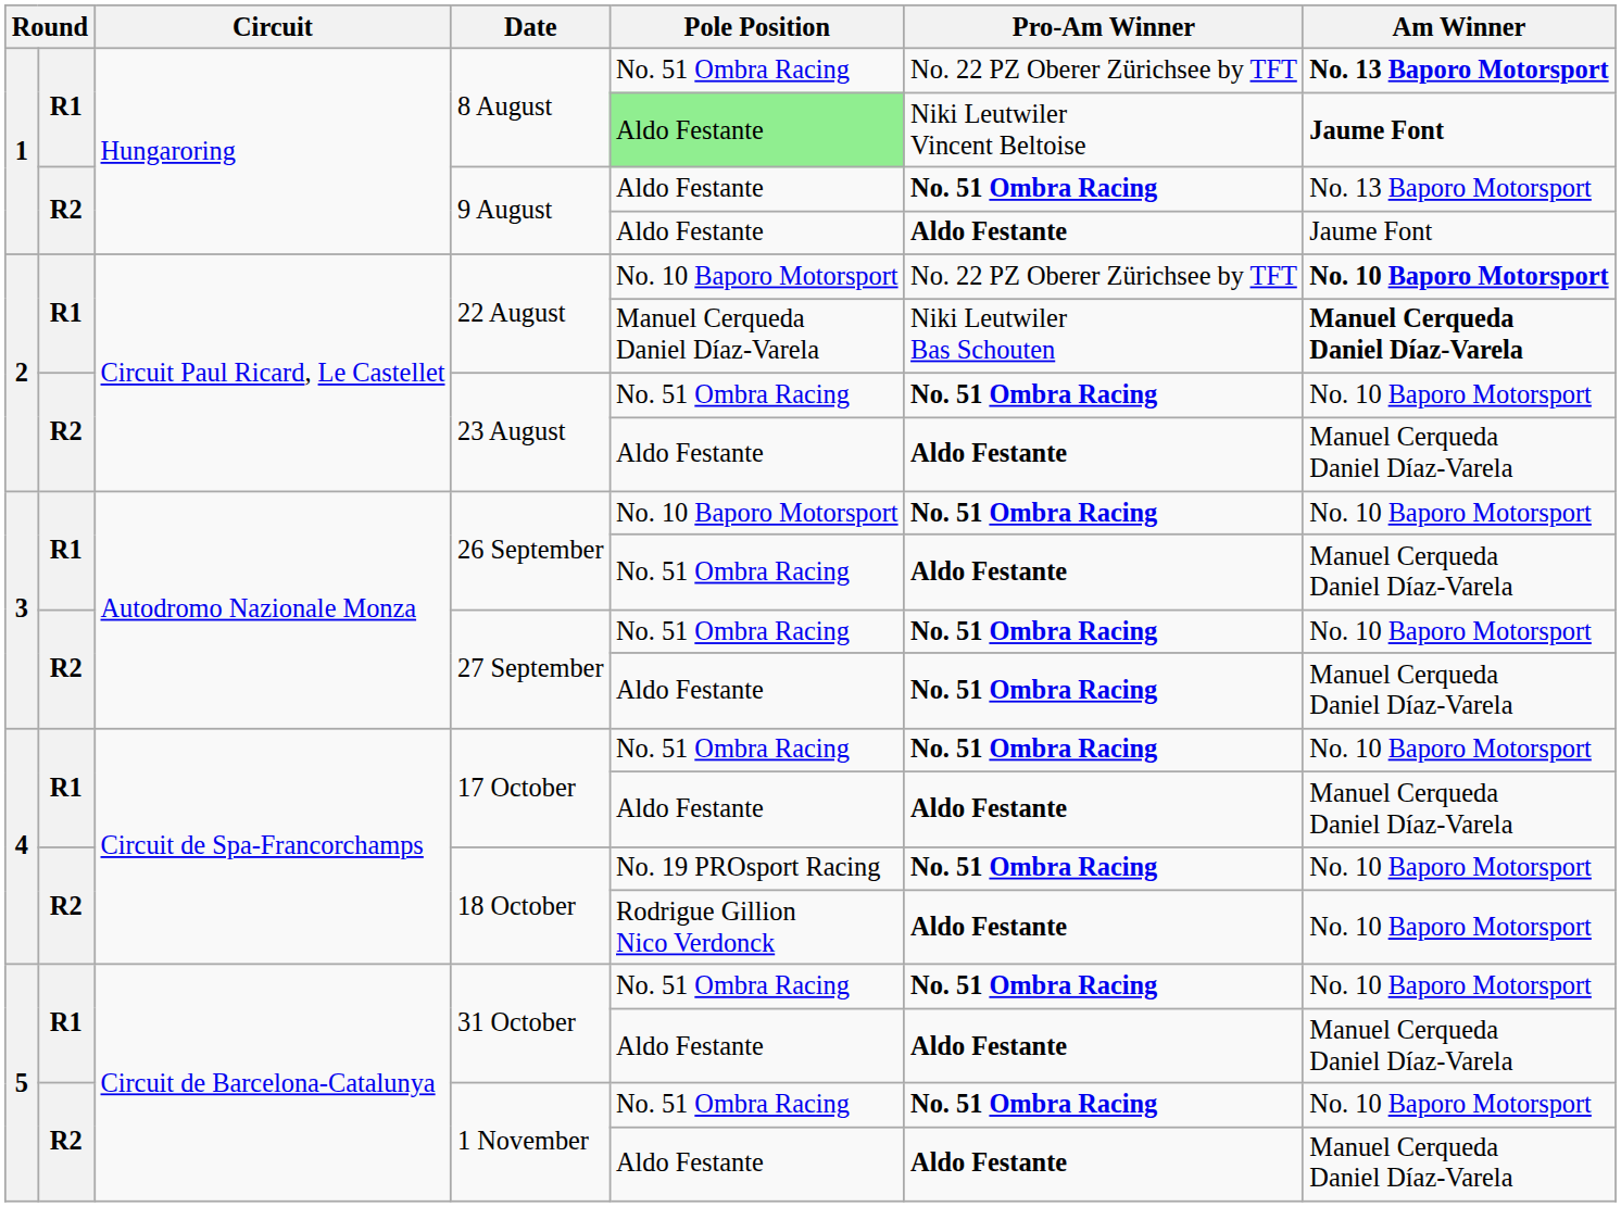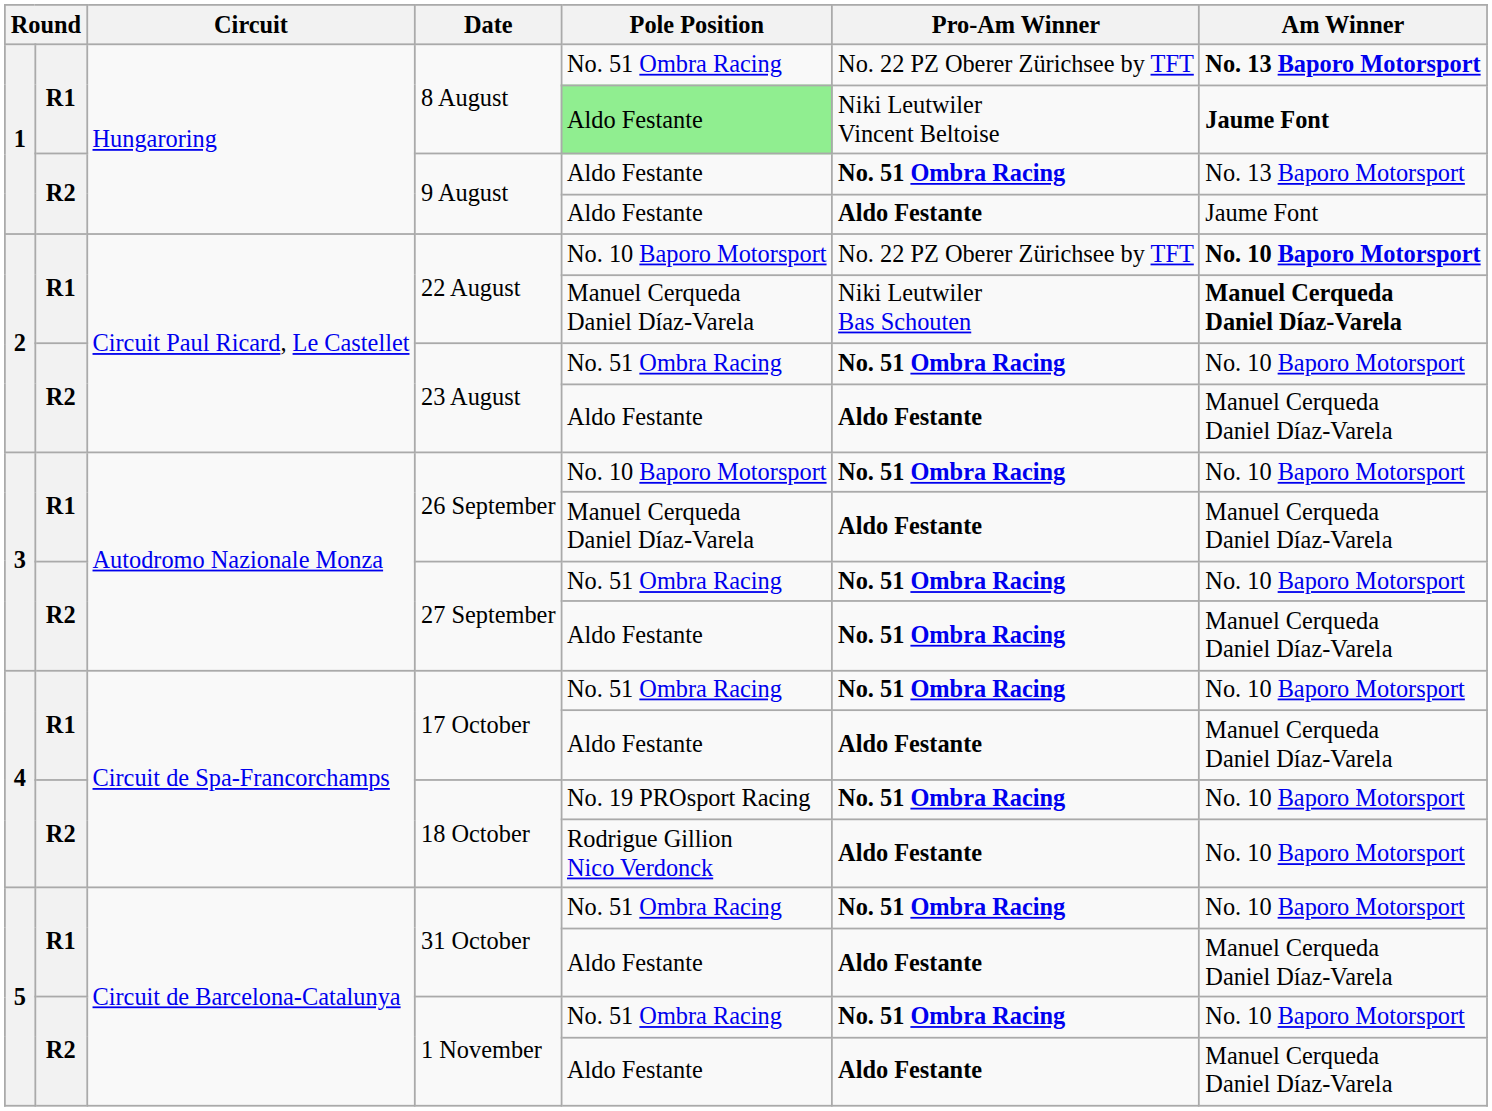row 11 | Pole Position: No. 51 Ombra Racing -> Manuel Cerqueda Daniel Díaz-Varela
